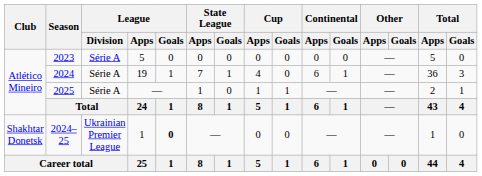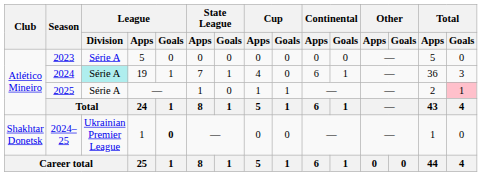2024 | League / Division: no background -> paleturquoise background
2025 | Total / Goals: no background -> pink background
